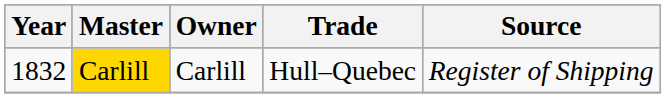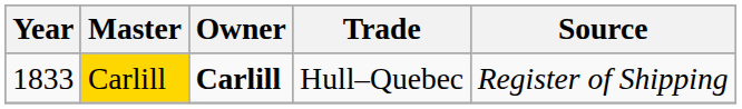row 2 | Year: 1832 -> 1833
row 2 | Owner: normal -> bold
